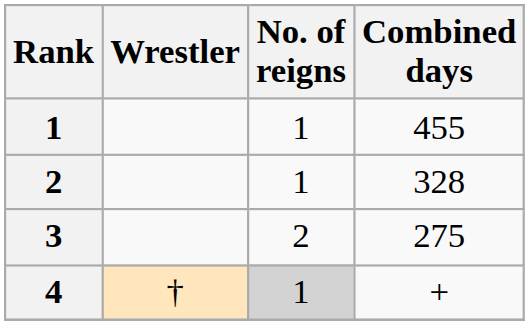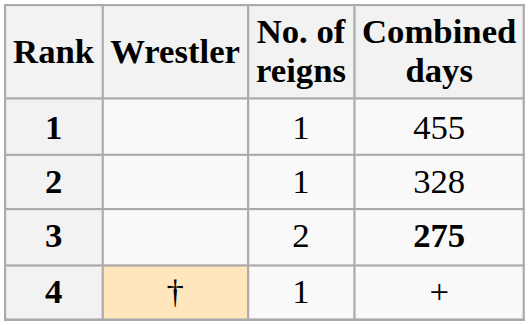3 | Combined days: normal -> bold
4 | No. of reigns: lightgrey background -> no background
